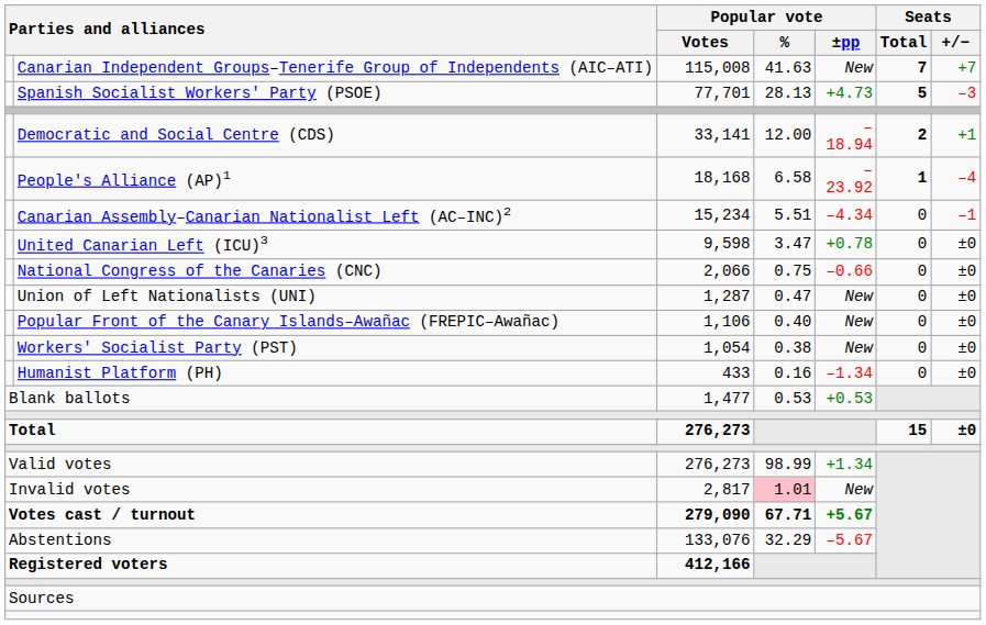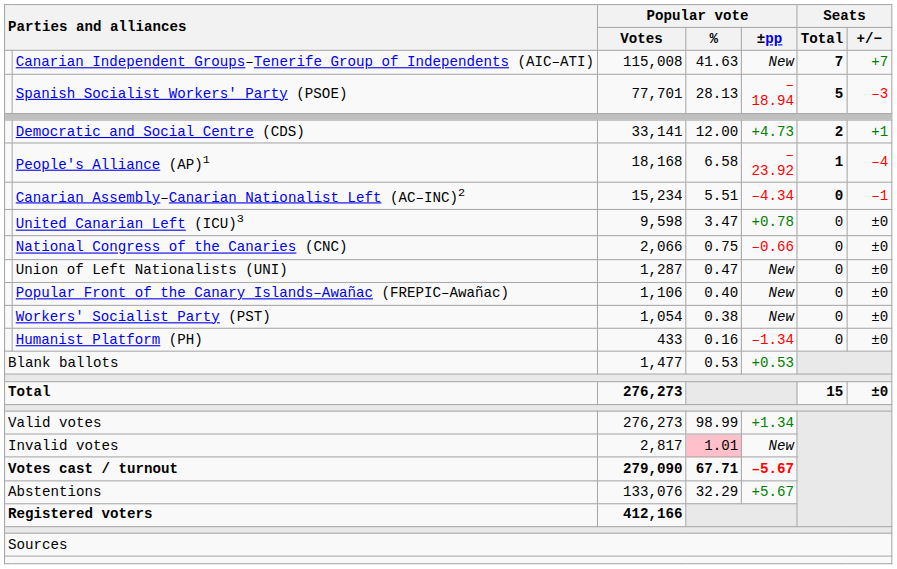Spanish Socialist Workers' Party (PSOE) | Popular vote / ±pp: +4.73 -> –18.94
Democratic and Social Centre (CDS) | Popular vote / ±pp: –18.94 -> +4.73
Canarian Assembly–Canarian Nationalist Left (AC–INC)2 | Seats / Total: normal -> bold
Votes cast / turnout | Popular vote / ±pp: +5.67 -> –5.67
Abstentions | Popular vote / ±pp: –5.67 -> +5.67
